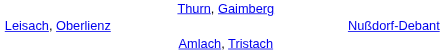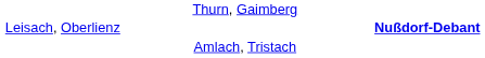Leisach, Oberlienz | column 3: normal -> bold
